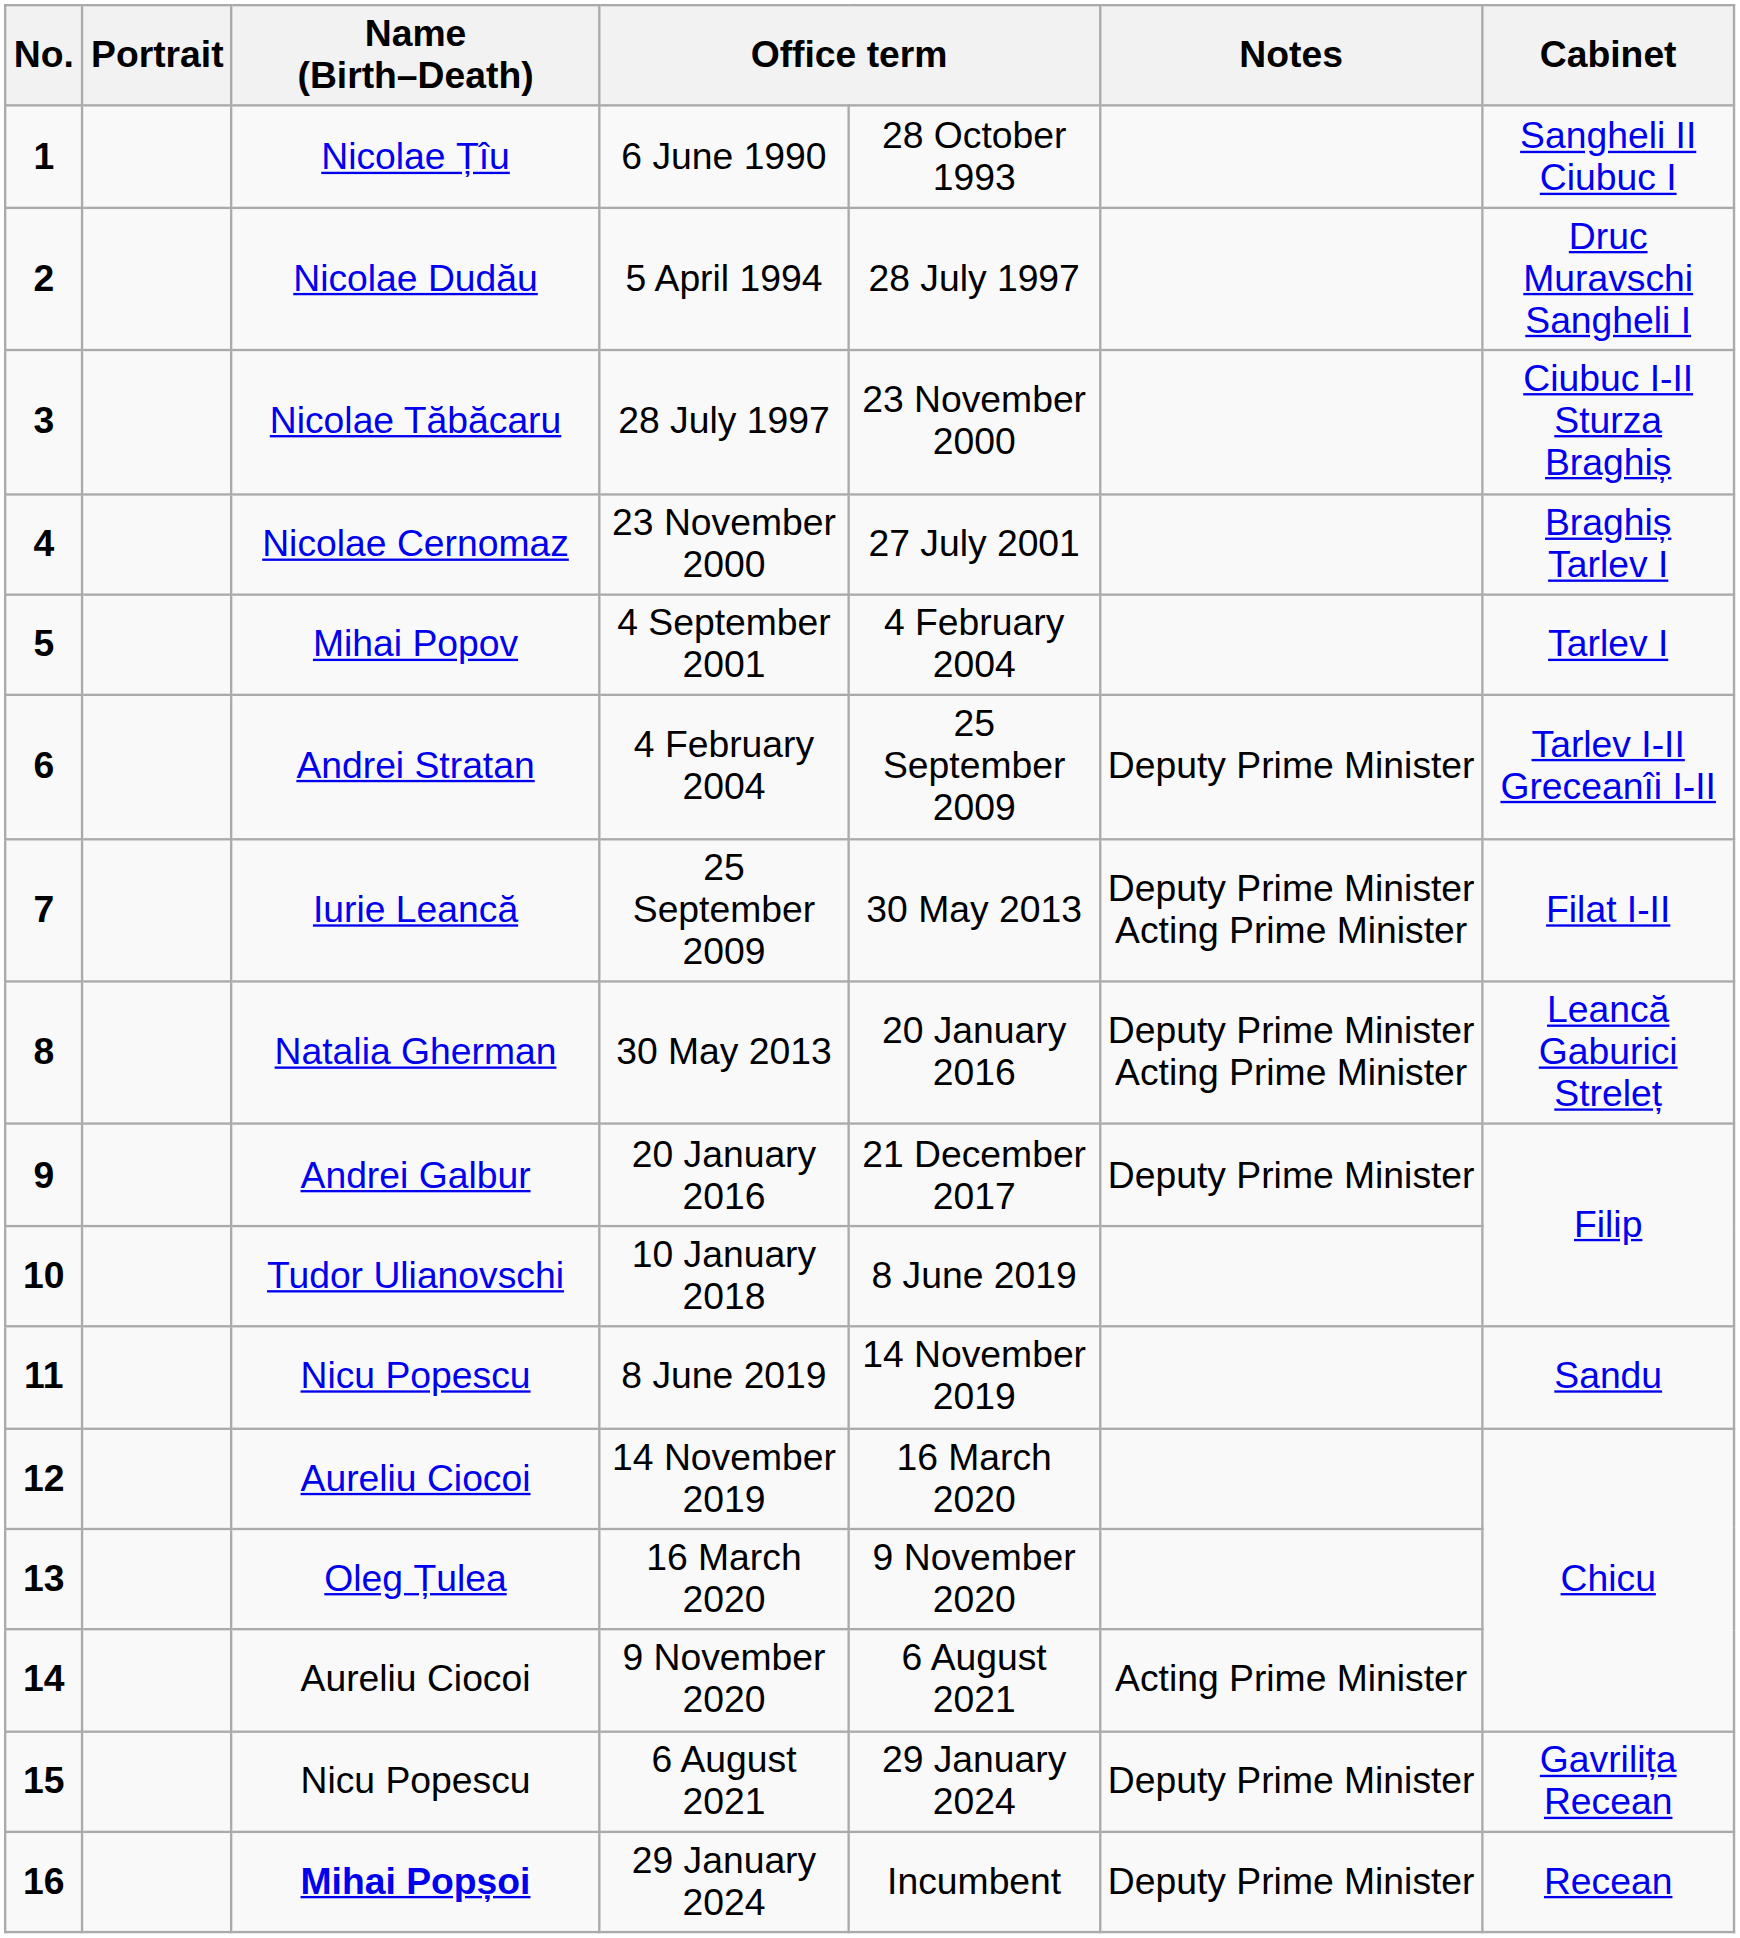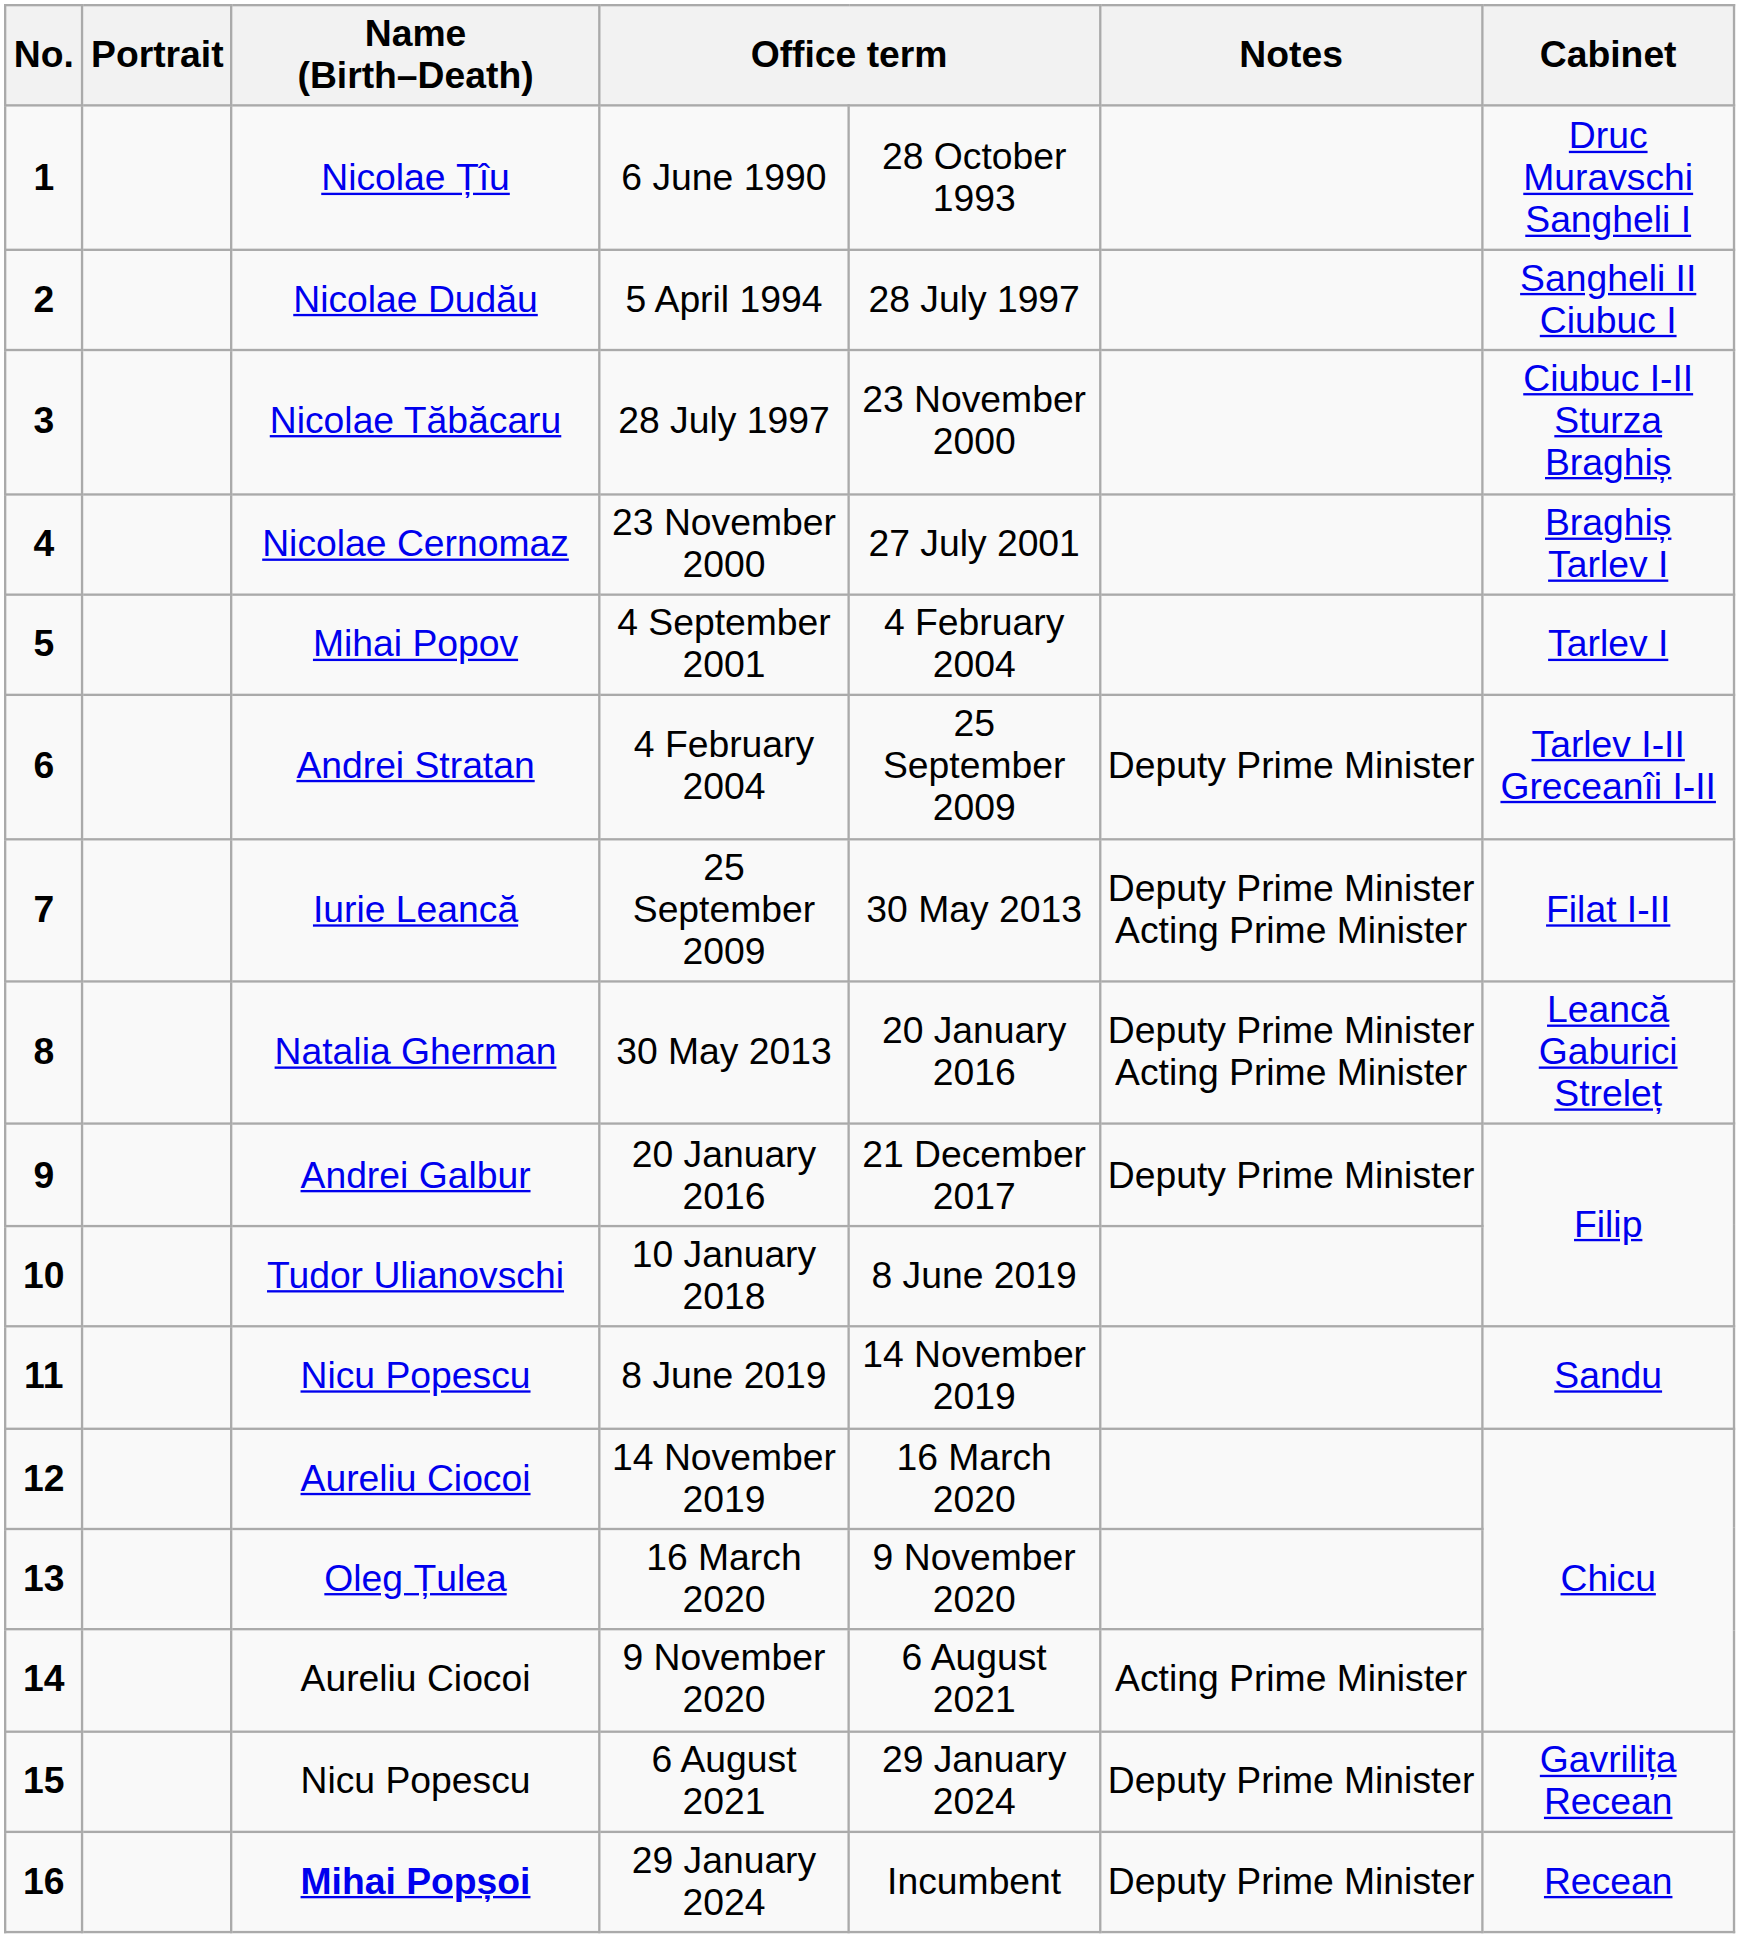6 June 1990 | Cabinet: Sangheli II Ciubuc I -> Druc Muravschi Sangheli I
5 April 1994 | Cabinet: Druc Muravschi Sangheli I -> Sangheli II Ciubuc I
